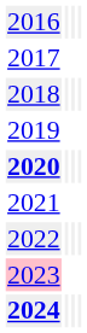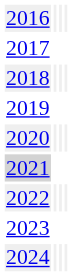2020 | column 1: bold -> normal
2021 | column 1: no background -> lightgrey background
2023 | column 1: pink background -> no background
2024 | column 1: bold -> normal
